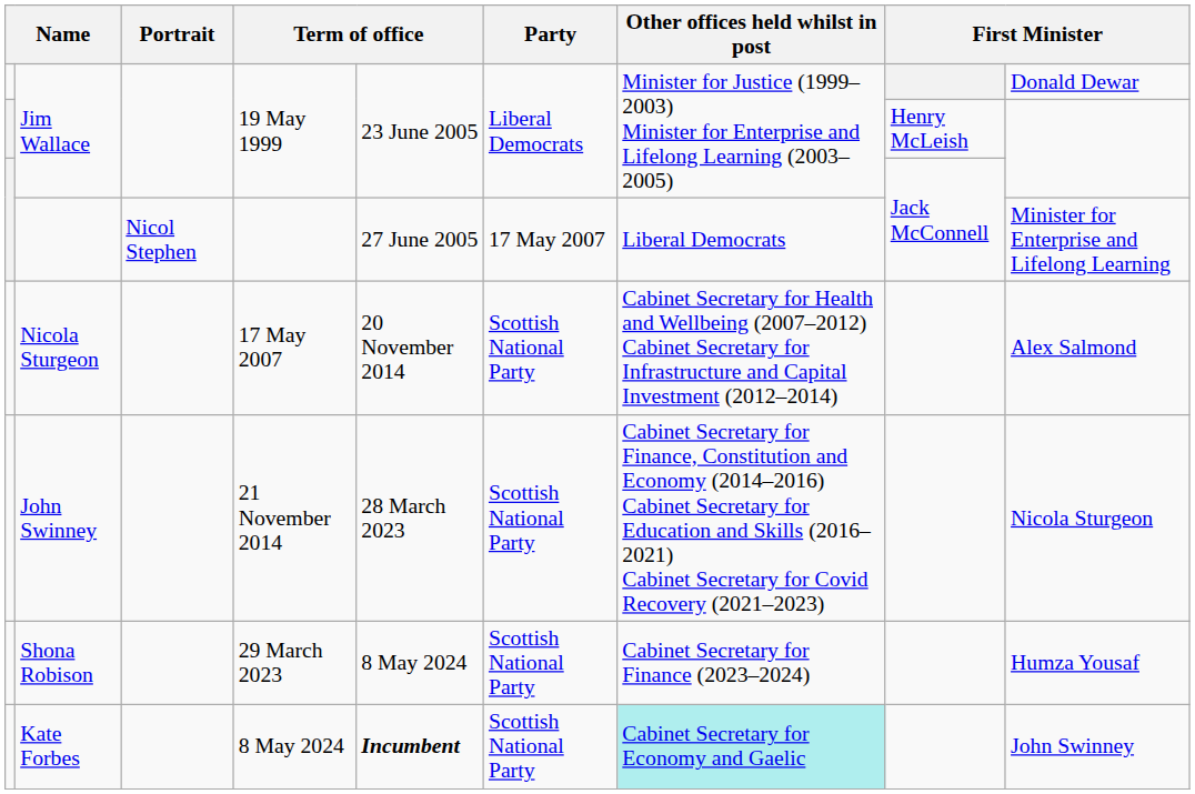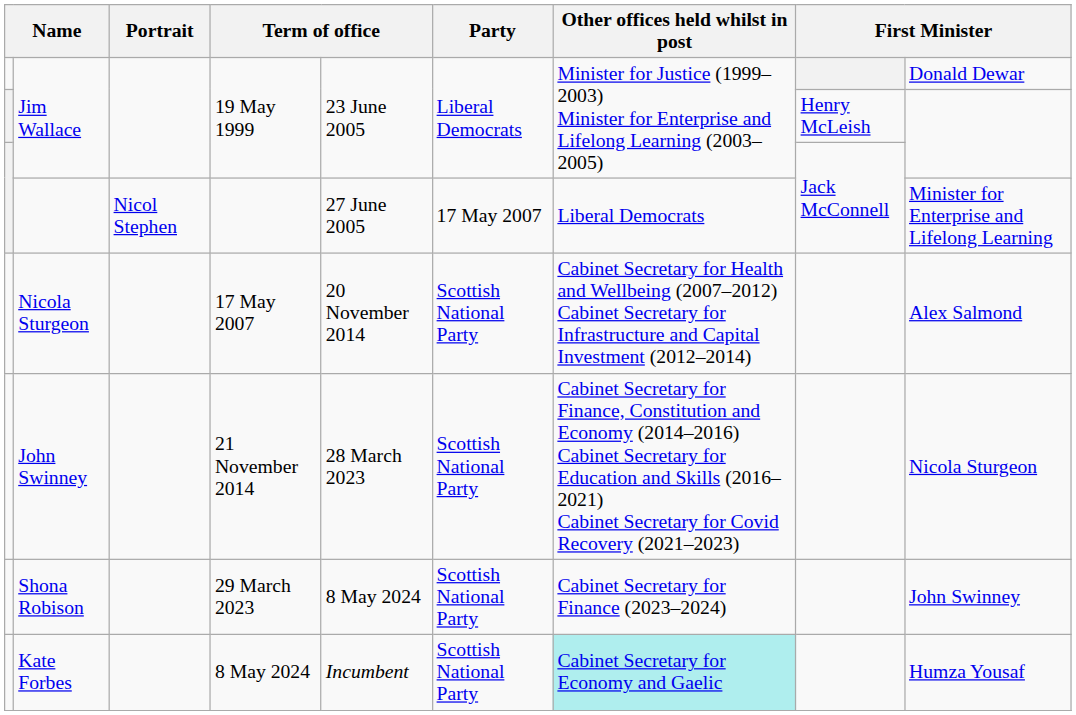Shona Robison | column 9: Humza Yousaf -> John Swinney
Kate Forbes | column 5: bold -> normal
Kate Forbes | column 9: John Swinney -> Humza Yousaf
